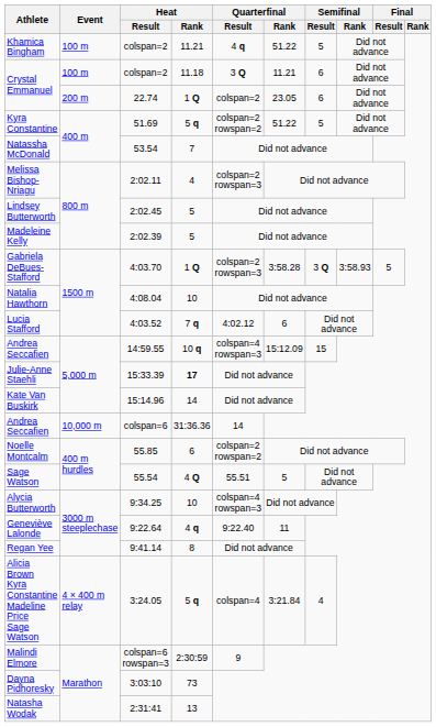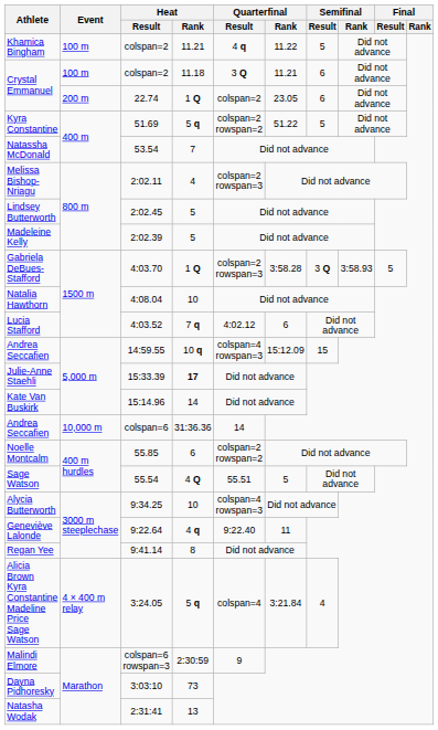Khamica Bingham | Quarterfinal / Rank: 51.22 -> 11.22
